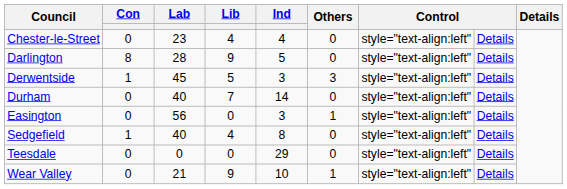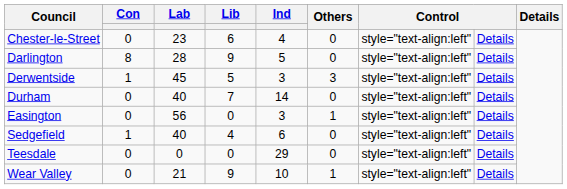Chester-le-Street | Lib: 4 -> 6
Sedgefield | Ind: 8 -> 6
